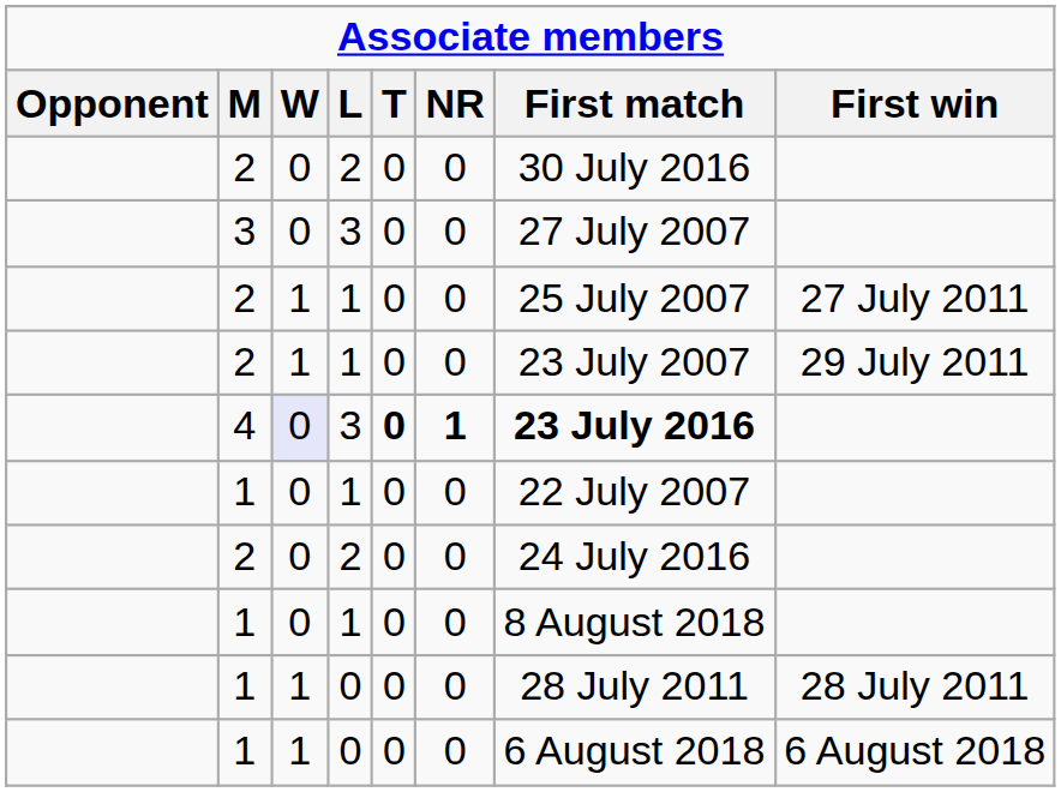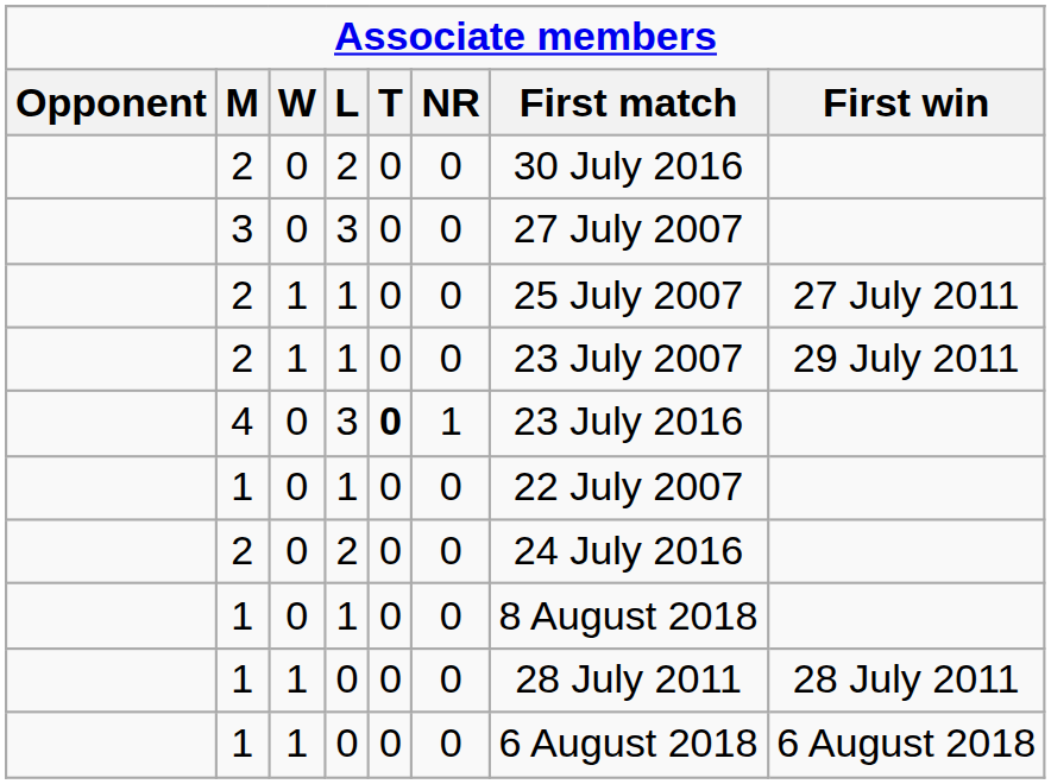4 | W: lavender background -> no background
4 | NR: bold -> normal
4 | First match: bold -> normal
